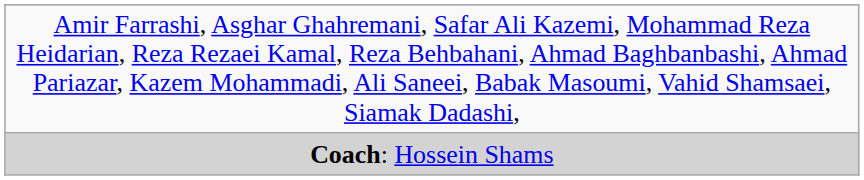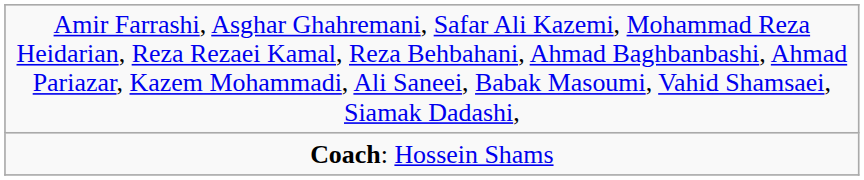row 2 | column 1: lightgrey background -> no background
